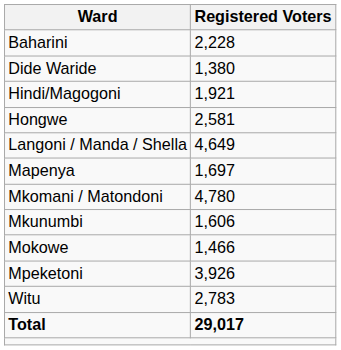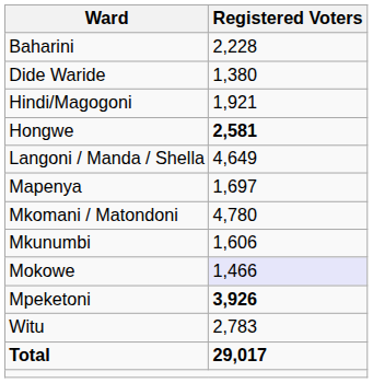Hongwe | Registered Voters: normal -> bold
Mokowe | Registered Voters: no background -> lavender background
Mpeketoni | Registered Voters: normal -> bold
